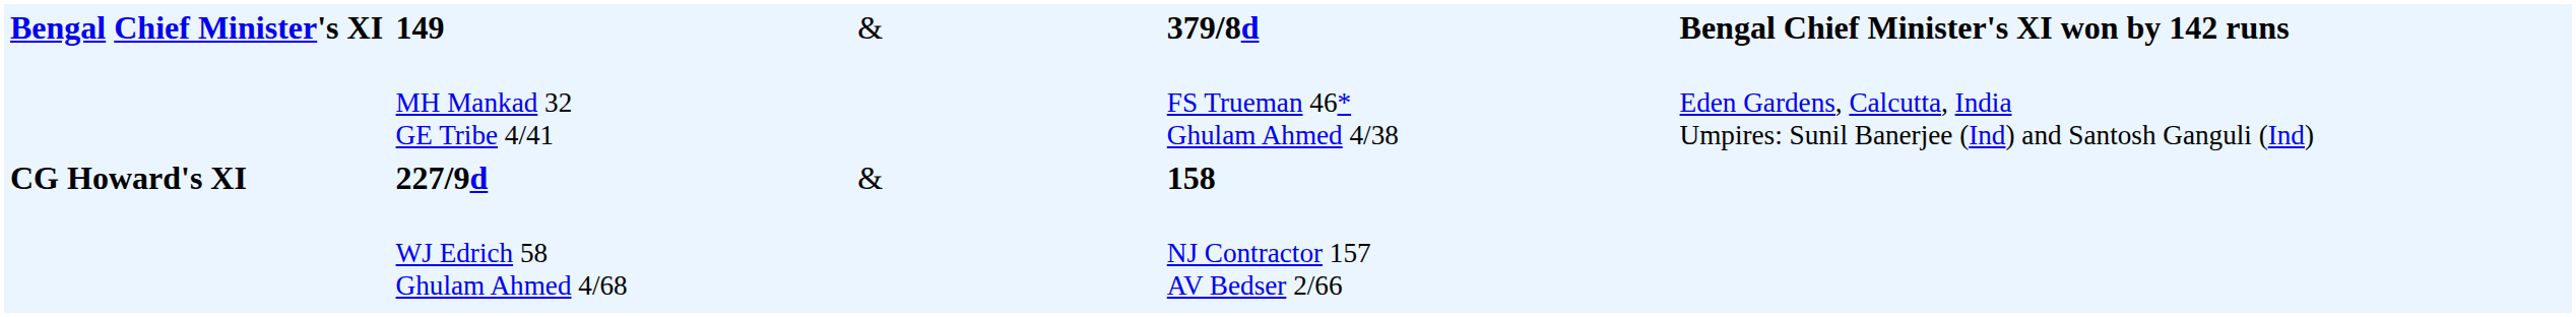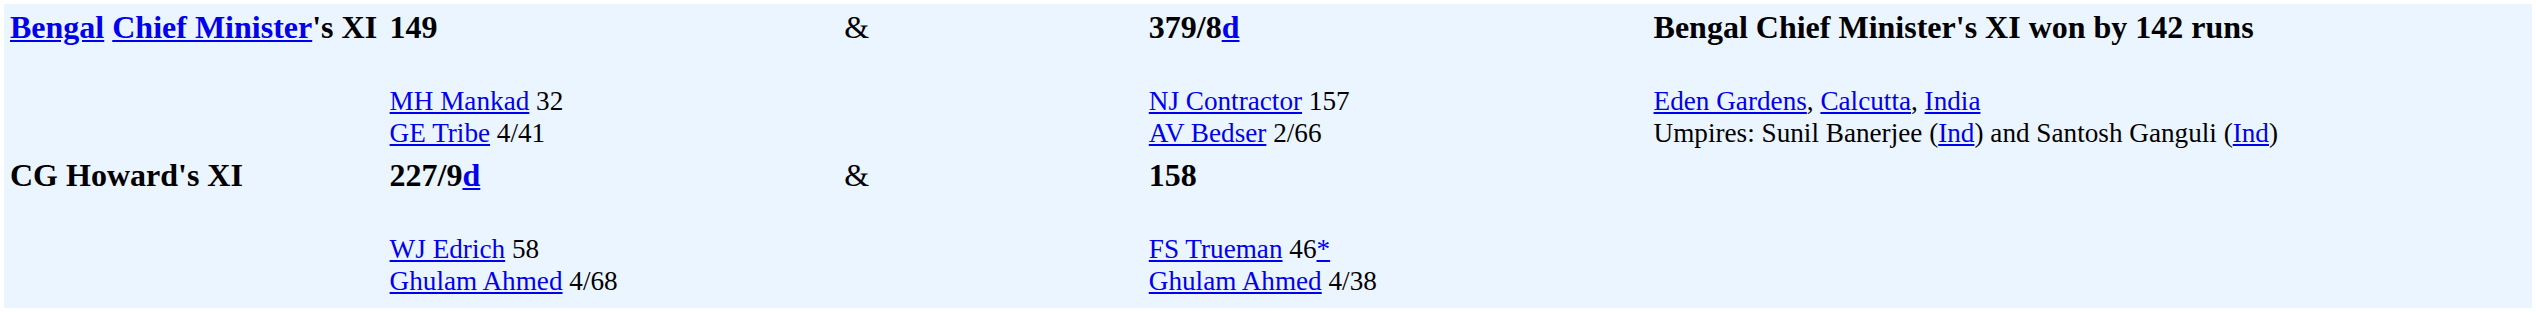MH Mankad 32 GE Tribe 4/41 | column 4: FS Trueman 46* Ghulam Ahmed 4/38 -> NJ Contractor 157 AV Bedser 2/66
WJ Edrich 58 Ghulam Ahmed 4/68 | column 4: NJ Contractor 157 AV Bedser 2/66 -> FS Trueman 46* Ghulam Ahmed 4/38
